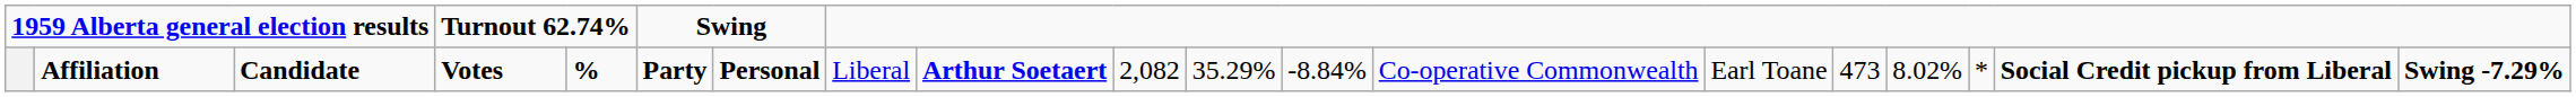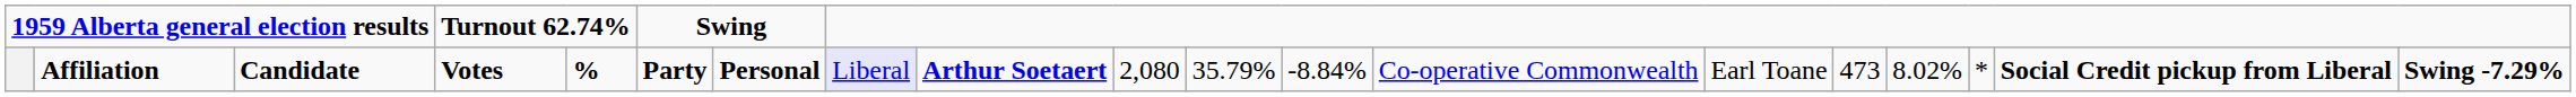Affiliation | column 8: no background -> lavender background
Affiliation | column 10: 2,082 -> 2,080
Affiliation | column 11: 35.29% -> 35.79%
